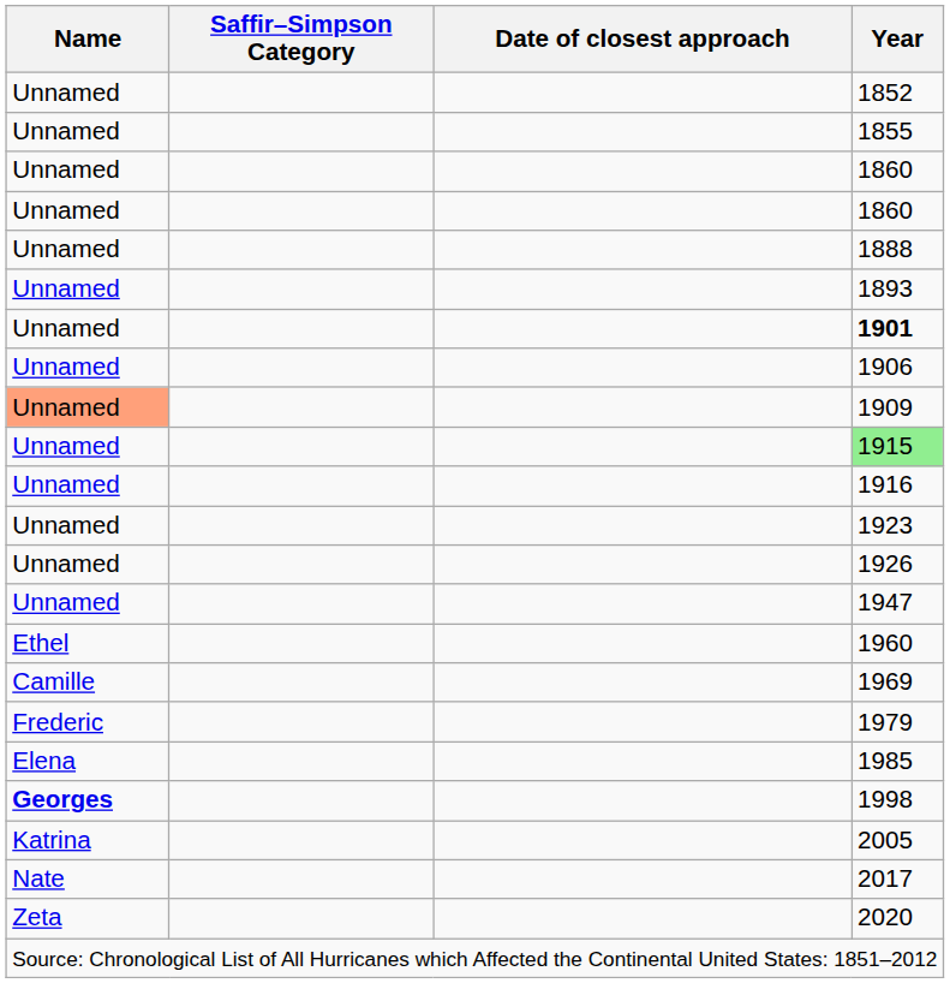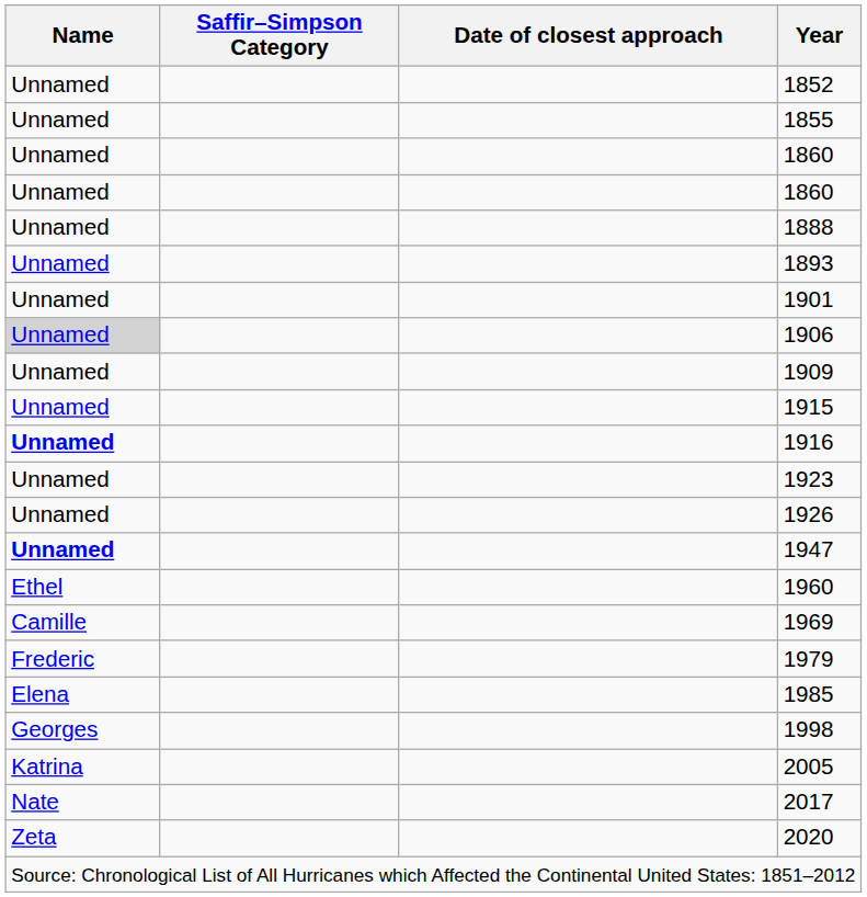1901 | Year: bold -> normal
1906 | Name: no background -> lightgrey background
1909 | Name: lightsalmon background -> no background
1915 | Year: lightgreen background -> no background
1916 | Name: normal -> bold
1947 | Name: normal -> bold
1998 | Name: bold -> normal
